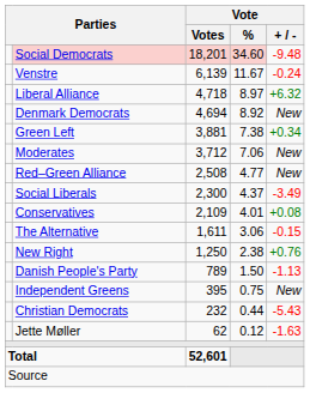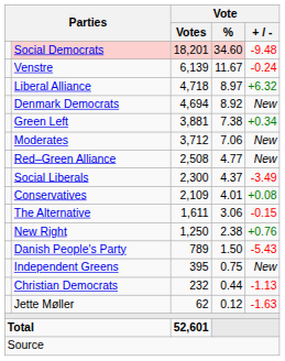Danish People's Party | Vote / + / -: -1.13 -> -5.43
Christian Democrats | Vote / + / -: -5.43 -> -1.13
